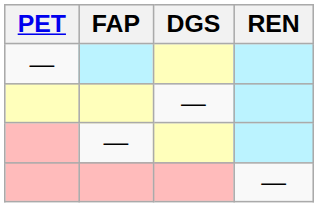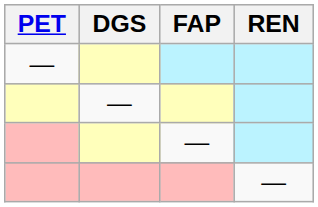columns swapped: DGS <-> FAP
